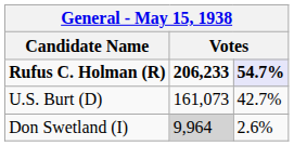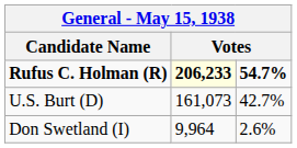Rufus C. Holman (R) | column 2: no background -> lightyellow background
Rufus C. Holman (R) | column 3: lavender background -> no background
Don Swetland (I) | column 2: lightgrey background -> no background
